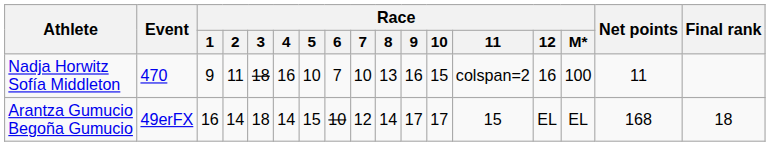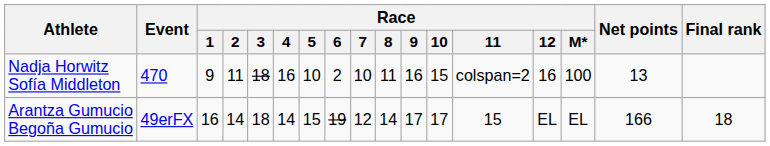Nadja Horwitz Sofía Middleton | Race / 6: 7 -> 2
Nadja Horwitz Sofía Middleton | Race / 8: 13 -> 11
Nadja Horwitz Sofía Middleton | Net points: 11 -> 13
Arantza Gumucio Begoña Gumucio | Race / 6: 10 -> 19
Arantza Gumucio Begoña Gumucio | Net points: 168 -> 166
